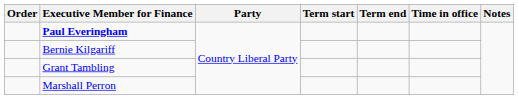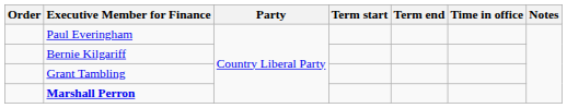Paul Everingham | Executive Member for Finance: bold -> normal
Marshall Perron | Executive Member for Finance: normal -> bold
